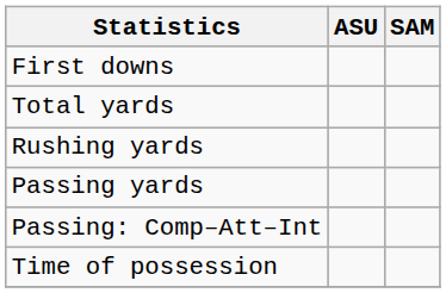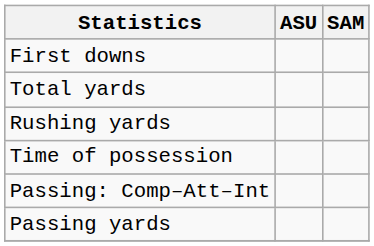rows swapped: Passing yards <-> Time of possession
